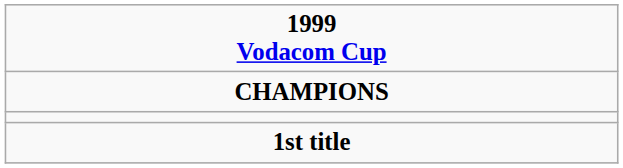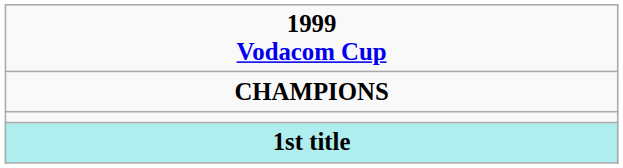row 4 | column 1: no background -> paleturquoise background
